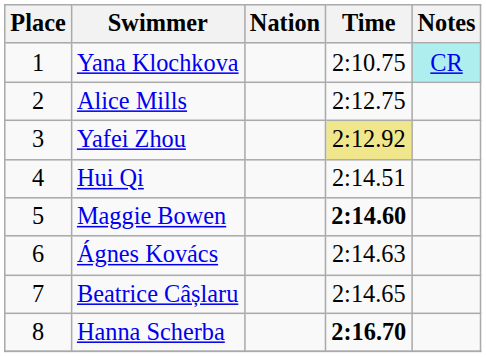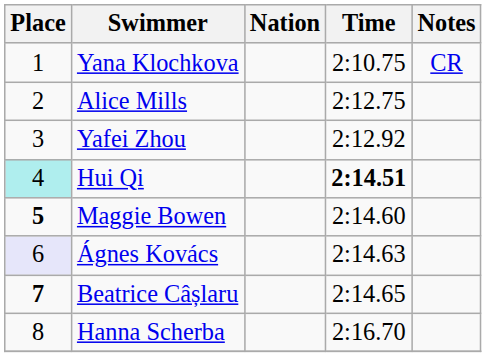Yana Klochkova | Notes: paleturquoise background -> no background
Yafei Zhou | Time: khaki background -> no background
Hui Qi | Place: no background -> paleturquoise background
Hui Qi | Time: normal -> bold
Maggie Bowen | Place: normal -> bold
Maggie Bowen | Time: bold -> normal
Ágnes Kovács | Place: no background -> lavender background
Beatrice Câșlaru | Place: normal -> bold
Hanna Scherba | Time: bold -> normal
